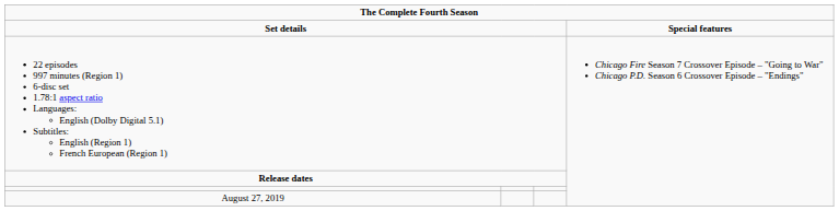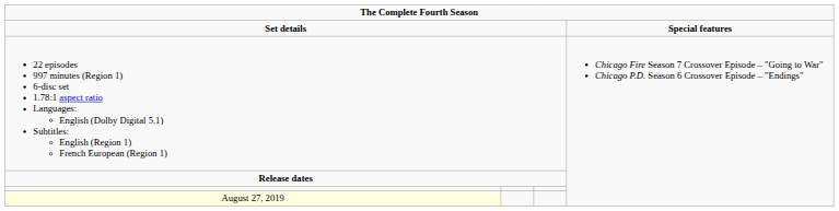August 27, 2019 | column 1: no background -> lightyellow background
